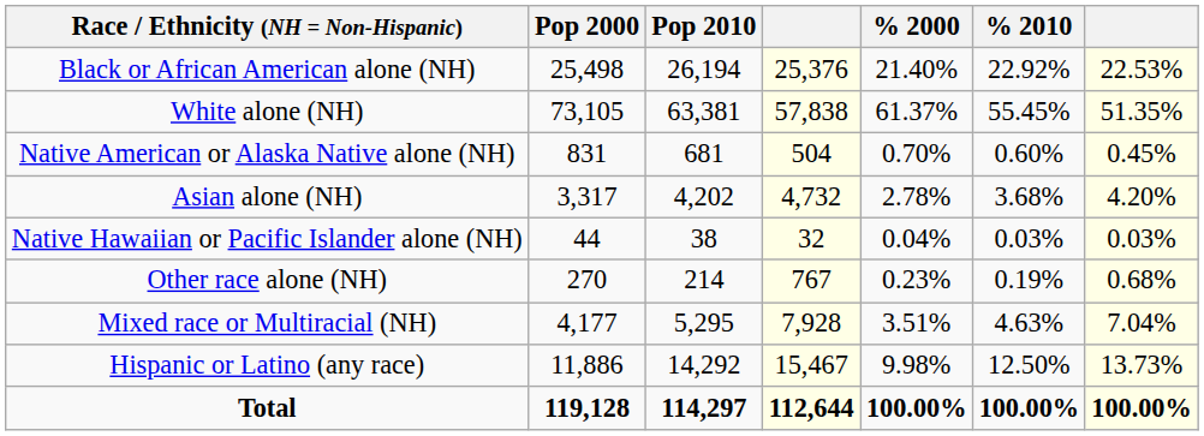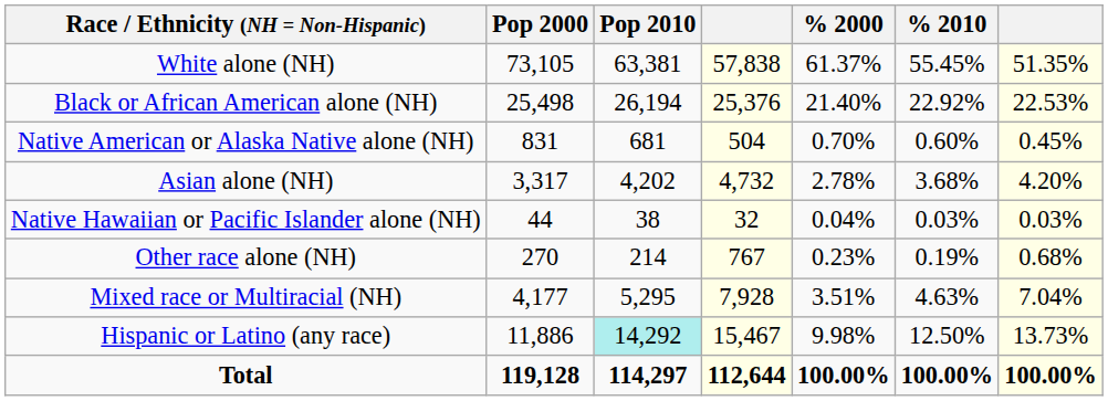rows swapped: White alone (NH) <-> Black or African American alone (NH)
Hispanic or Latino (any race) | Pop 2010: no background -> paleturquoise background
